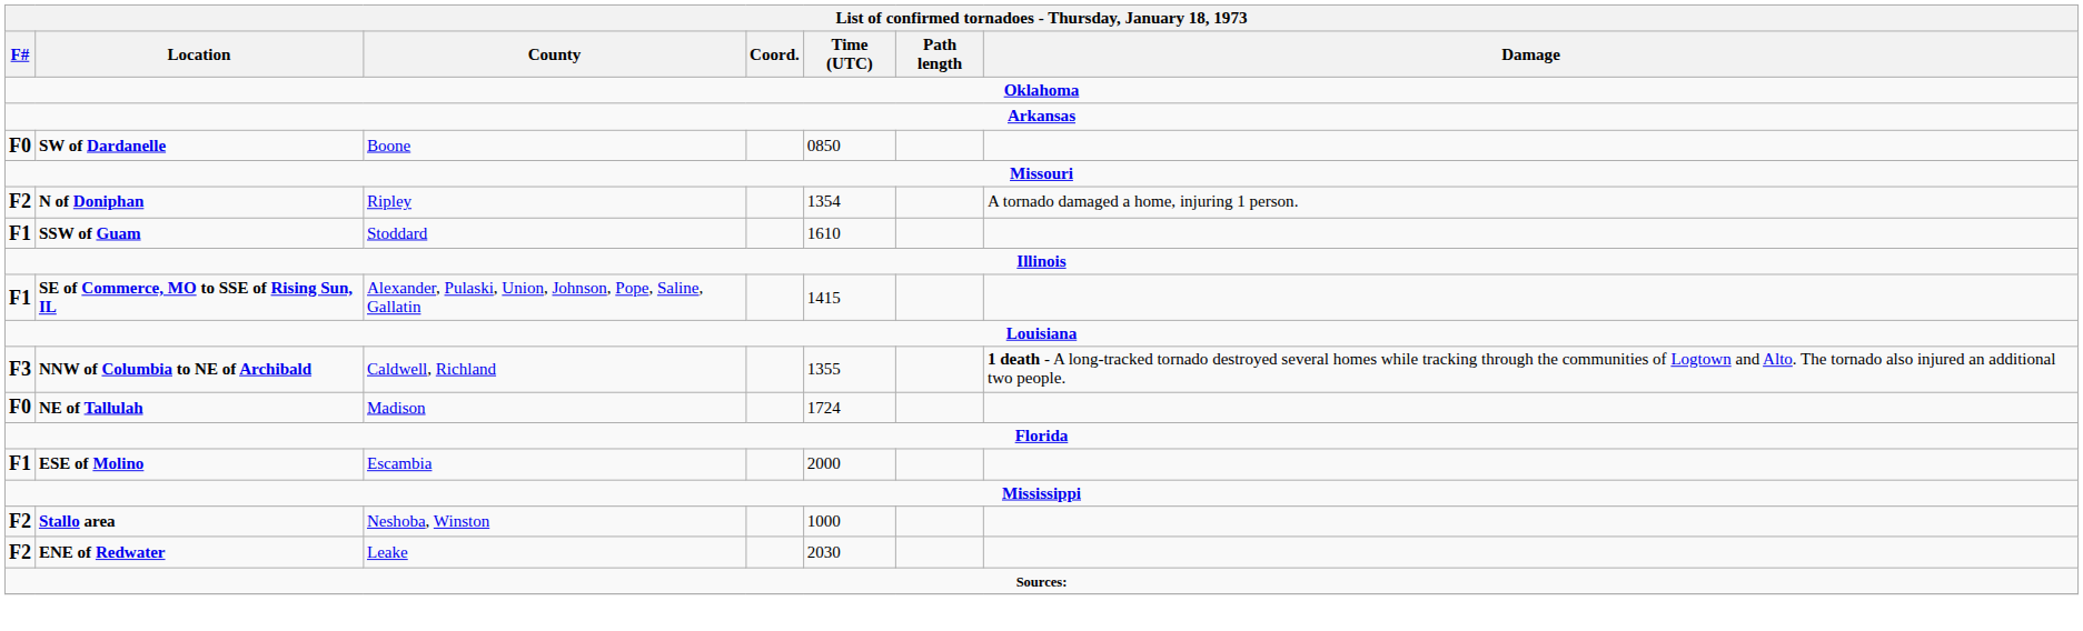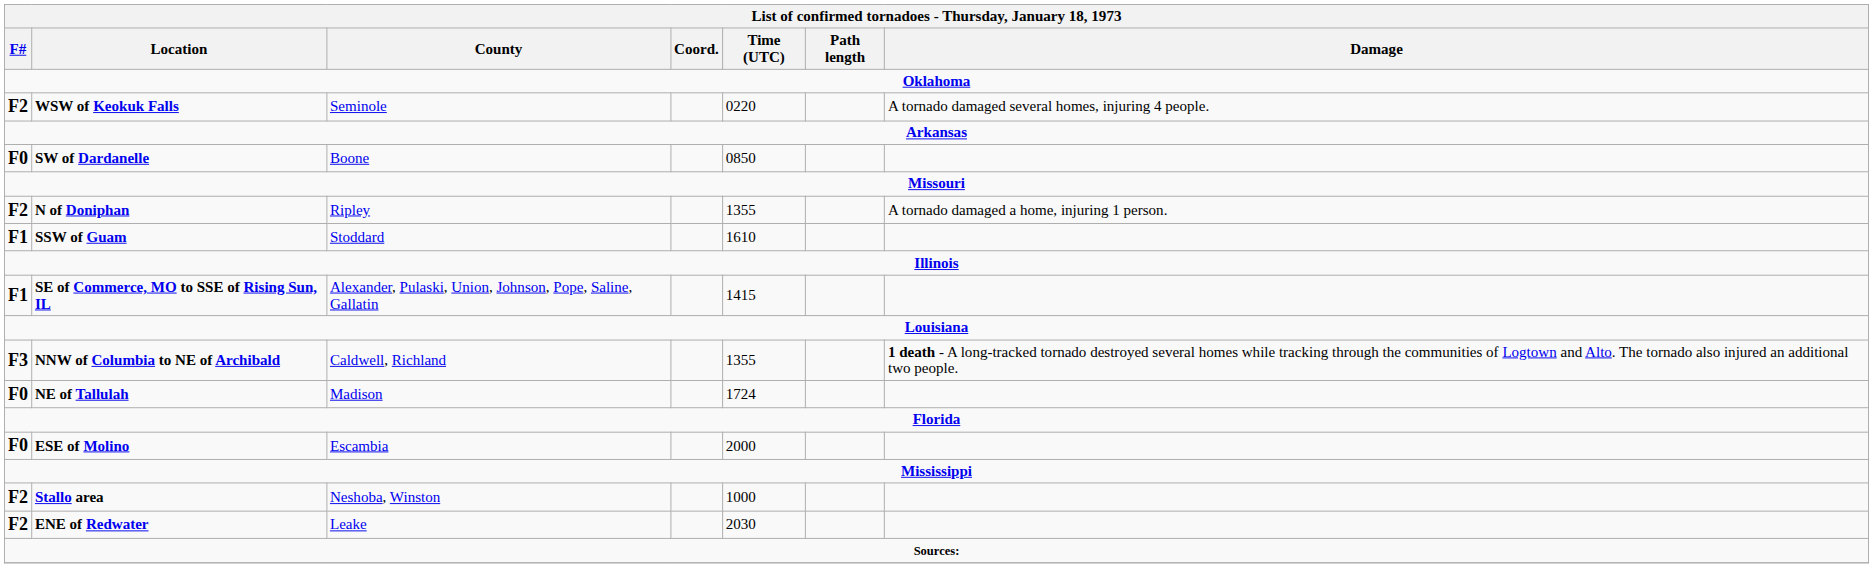+ row: F2 | WSW of Keokuk Falls | Seminole | 0220 | A tornado damaged several homes, injuring 4 people.
N of Doniphan | Time (UTC): 1354 -> 1355
ESE of Molino | F#: F1 -> F0
